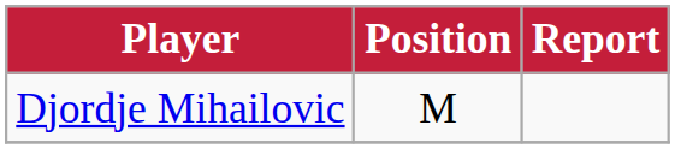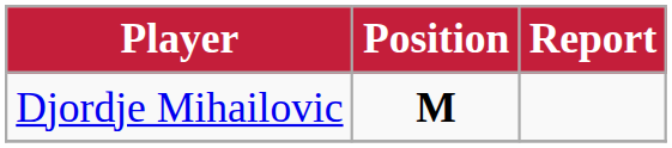Djordje Mihailovic | Position: normal -> bold
